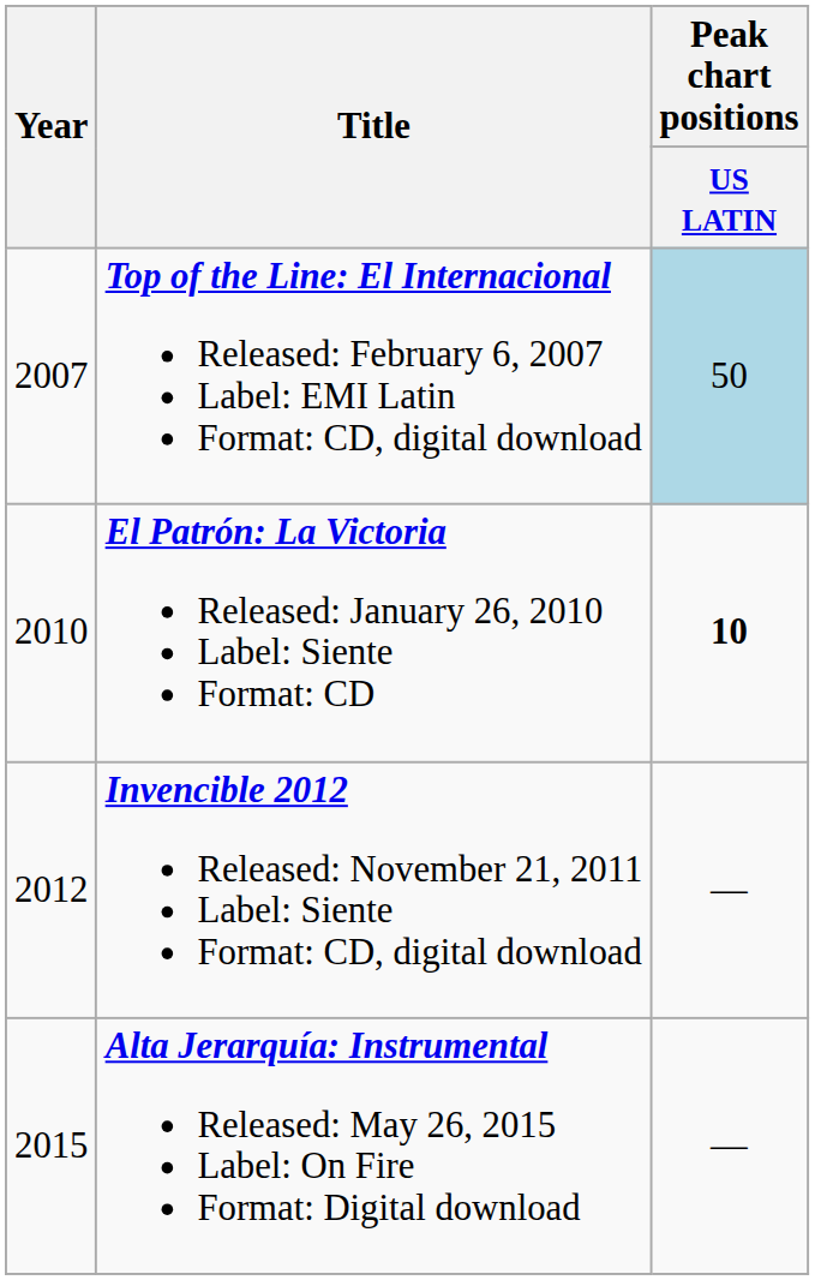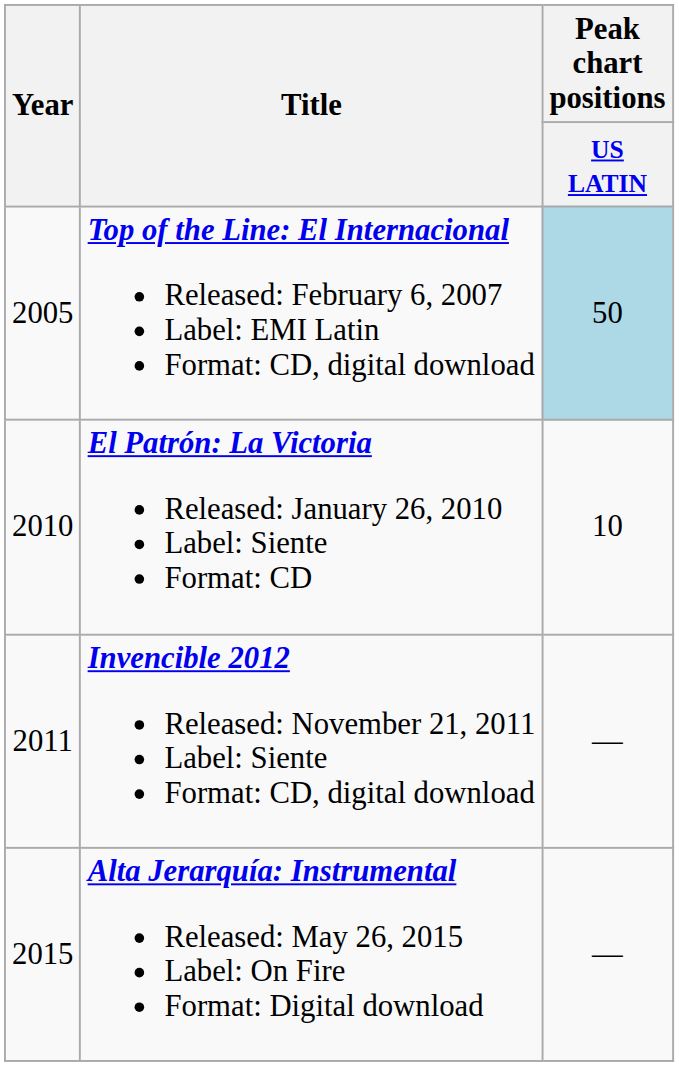row 3 | Year: 2007 -> 2005
row 4 | Peak chart positions / US LATIN: bold -> normal
row 5 | Year: 2012 -> 2011
